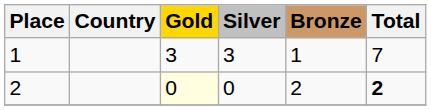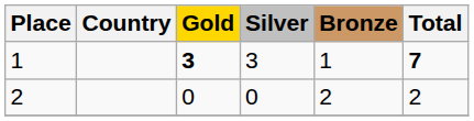row 2 | Gold: normal -> bold
row 2 | Total: normal -> bold
row 3 | Gold: lightyellow background -> no background
row 3 | Total: bold -> normal
